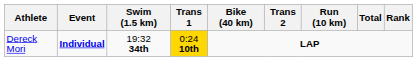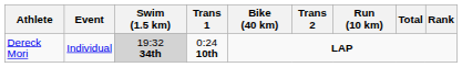Dereck Mori | Event: bold -> normal
Dereck Mori | Swim (1.5 km): no background -> lightgrey background
Dereck Mori | Trans 1: gold background -> no background
